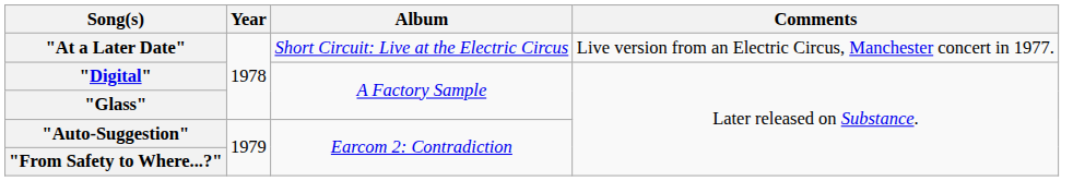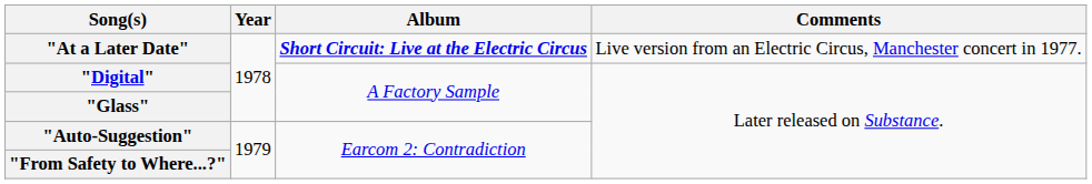"At a Later Date" | Album: normal -> bold
